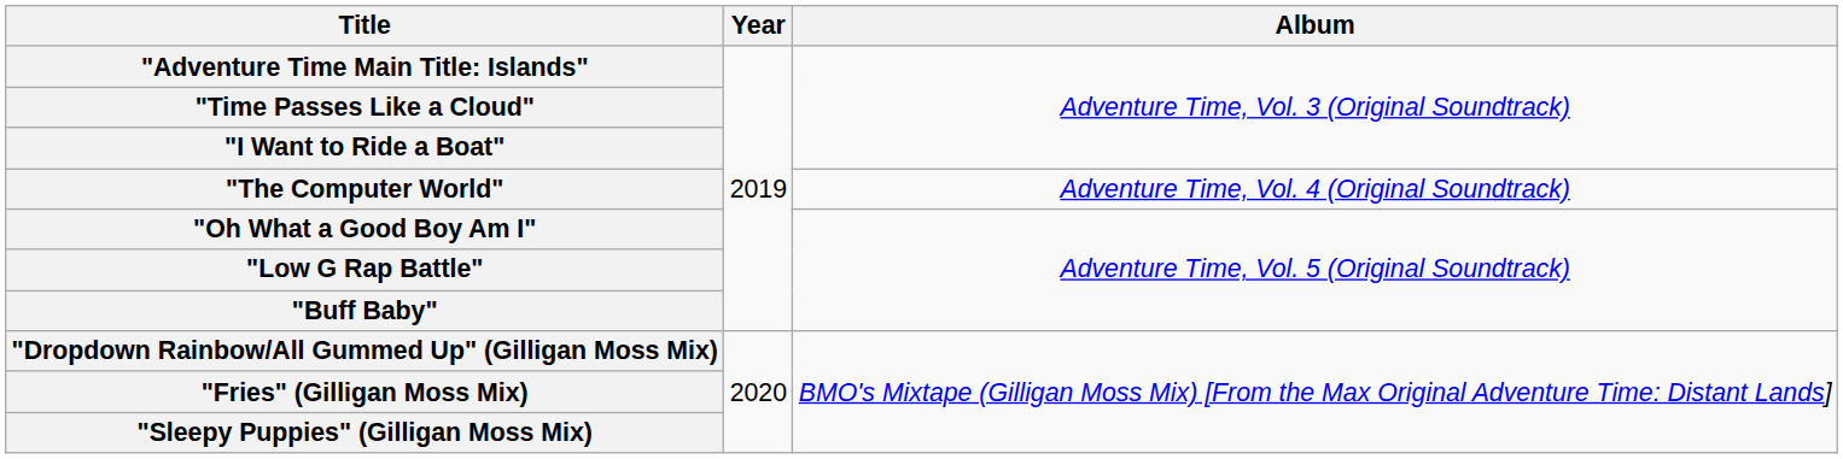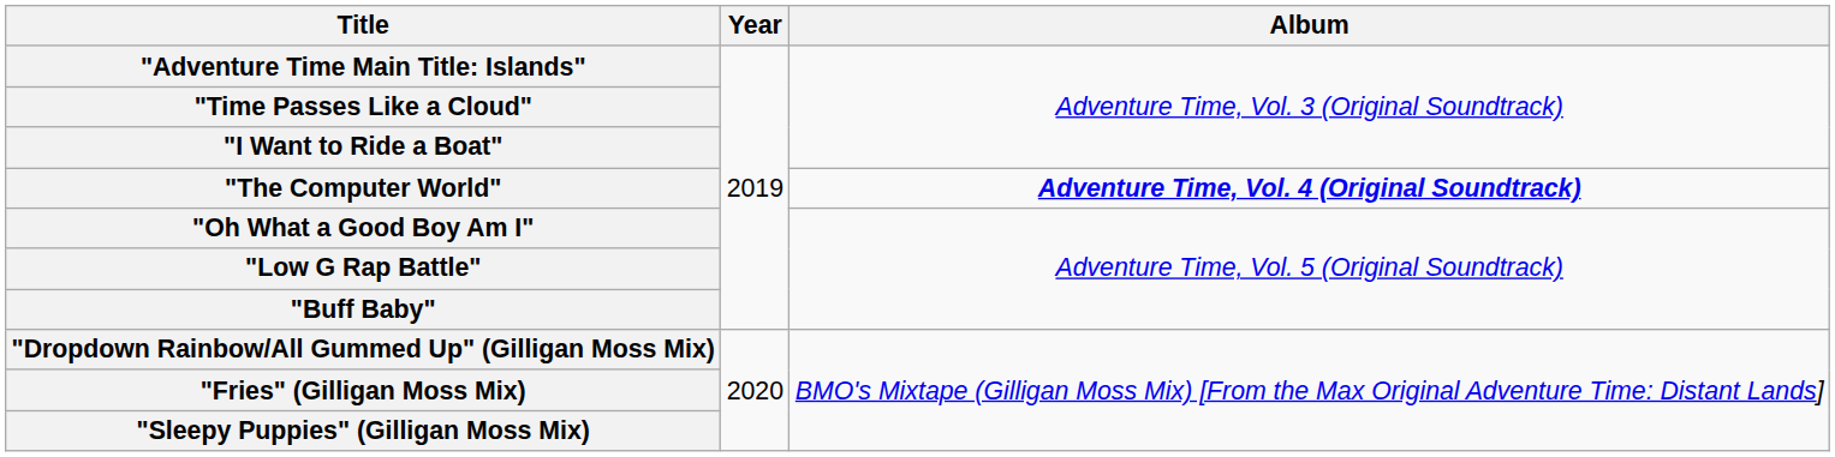"The Computer World" | Album: normal -> bold
